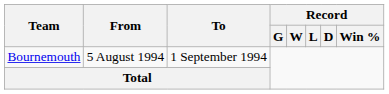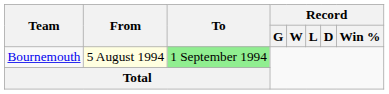Bournemouth | From: no background -> lightyellow background
Bournemouth | To: no background -> lightgreen background
